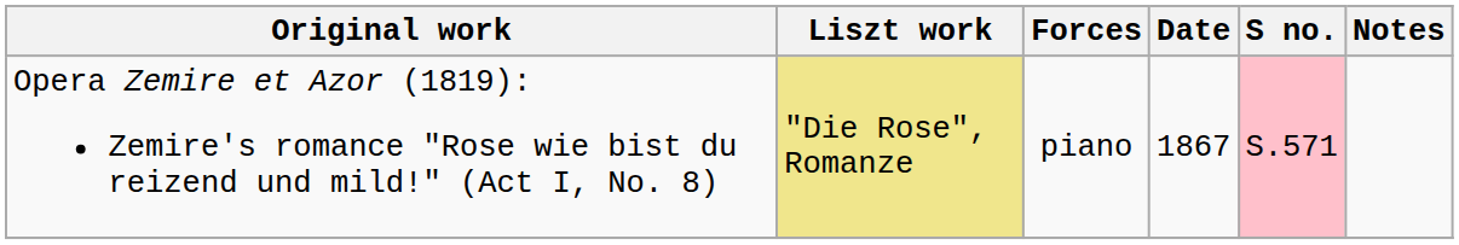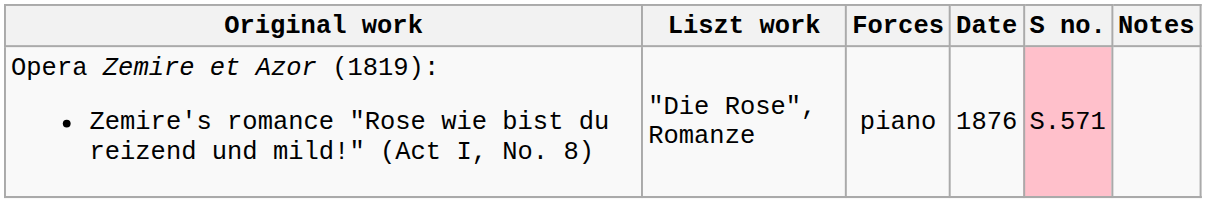row 2 | Liszt work: khaki background -> no background
row 2 | Date: 1867 -> 1876
